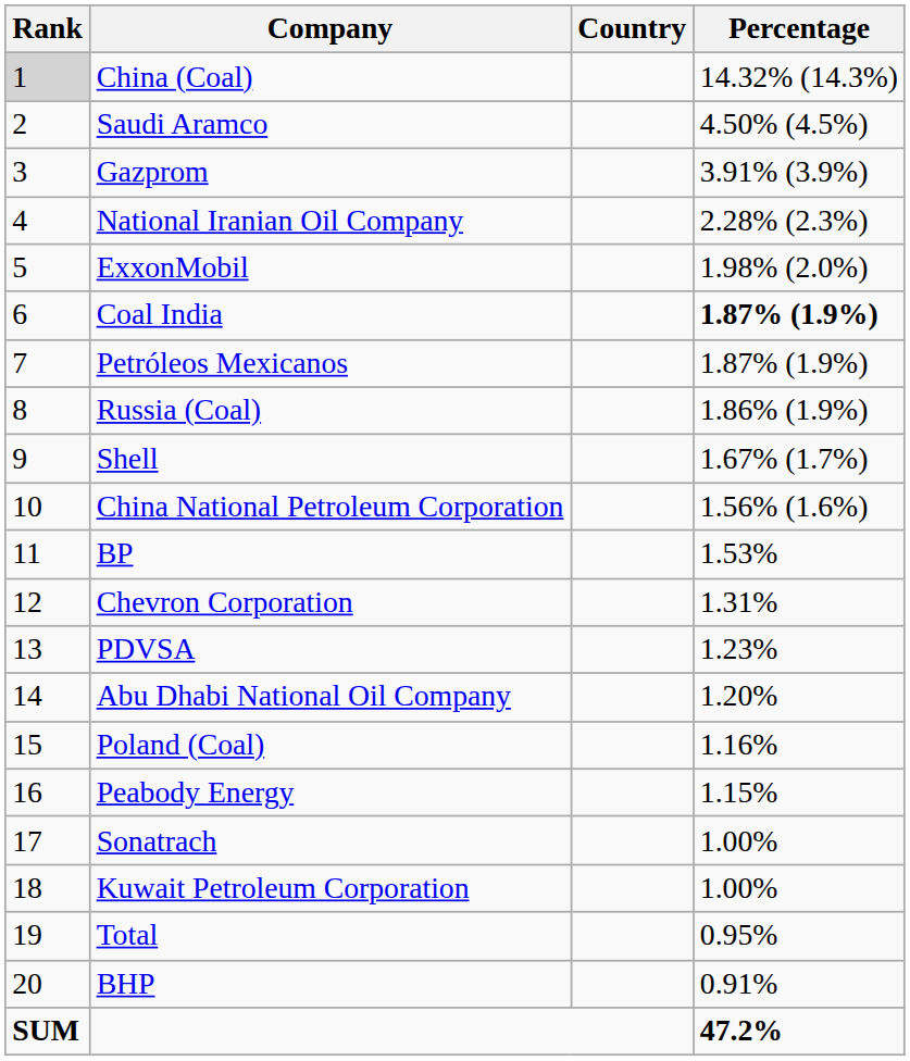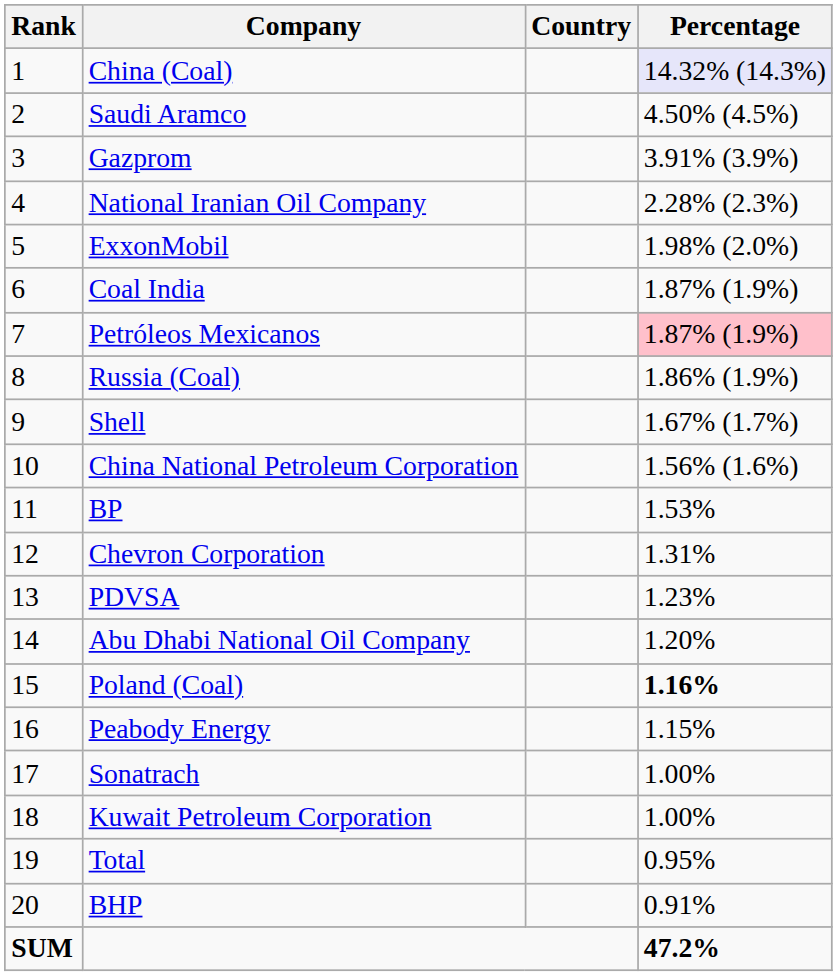China (Coal) | Rank: lightgrey background -> no background
China (Coal) | Percentage: no background -> lavender background
Coal India | Percentage: bold -> normal
Petróleos Mexicanos | Percentage: no background -> pink background
Poland (Coal) | Percentage: normal -> bold
